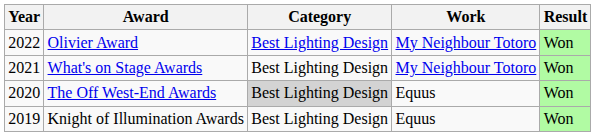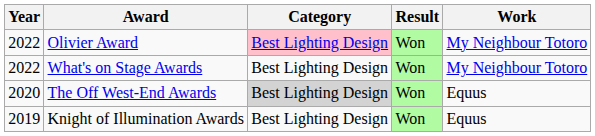columns swapped: Work <-> Result
Olivier Award | Category: no background -> pink background
What's on Stage Awards | Year: 2021 -> 2022
